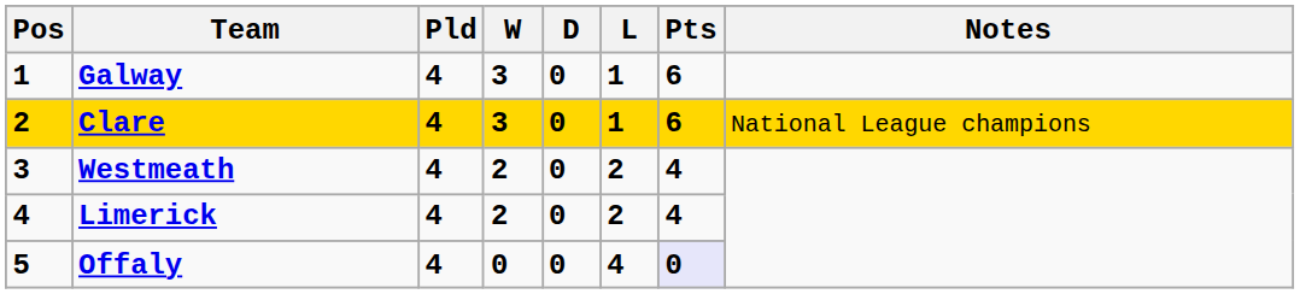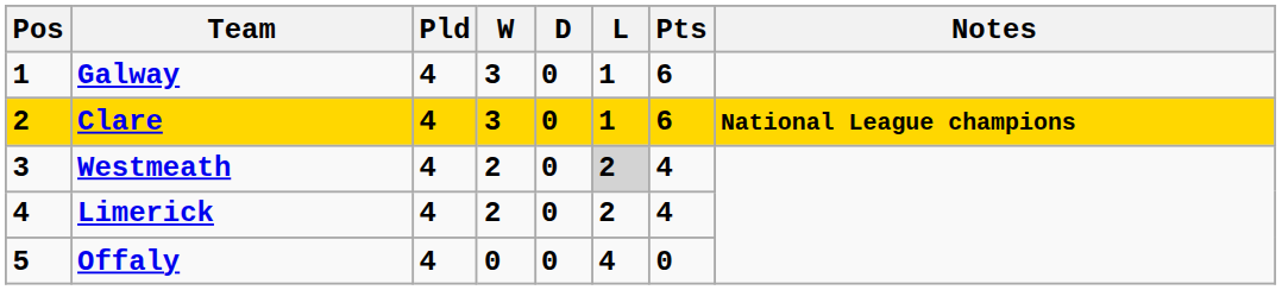Clare | Notes: normal -> bold
Westmeath | L: no background -> lightgrey background
Offaly | Pts: lavender background -> no background
